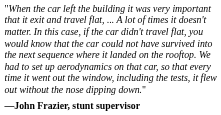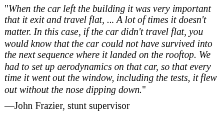row 2 | column 1: bold -> normal
